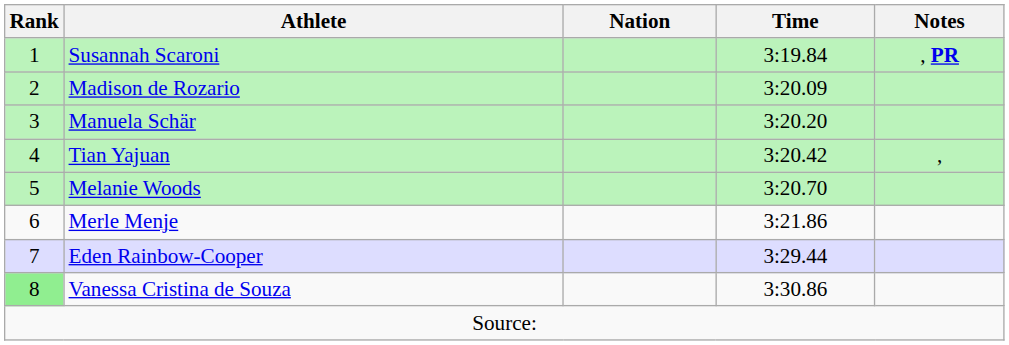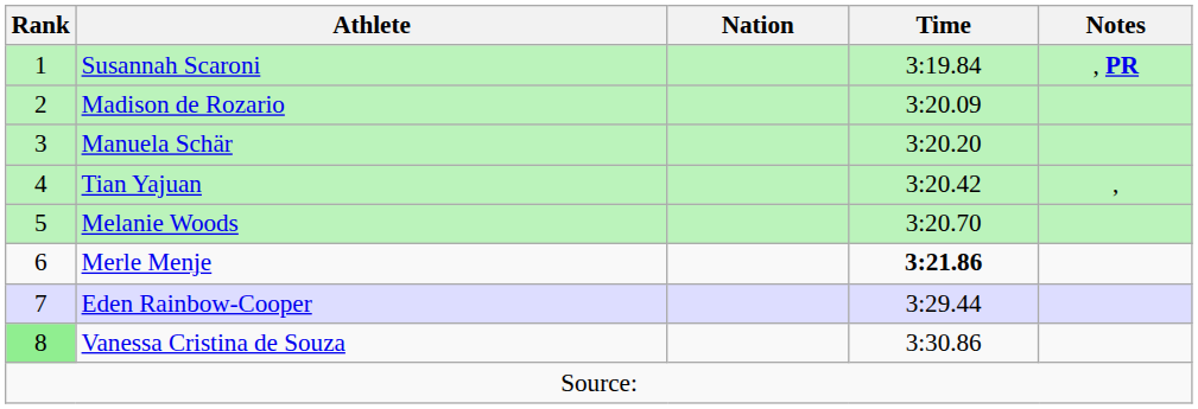Merle Menje | Time: normal -> bold
